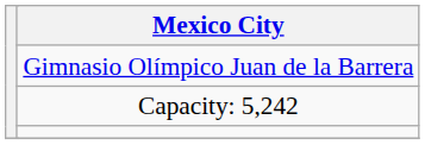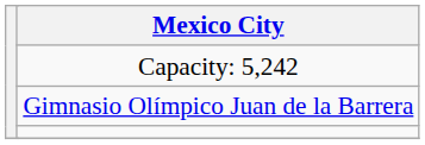row 2 | Mexico City: Gimnasio Olímpico Juan de la Barrera -> Capacity: 5,242
row 3 | Mexico City: Capacity: 5,242 -> Gimnasio Olímpico Juan de la Barrera
